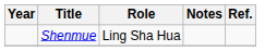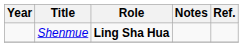Shenmue | Role: normal -> bold
